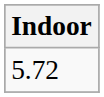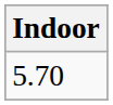row 2 | column 1: 5.72 -> 5.70
